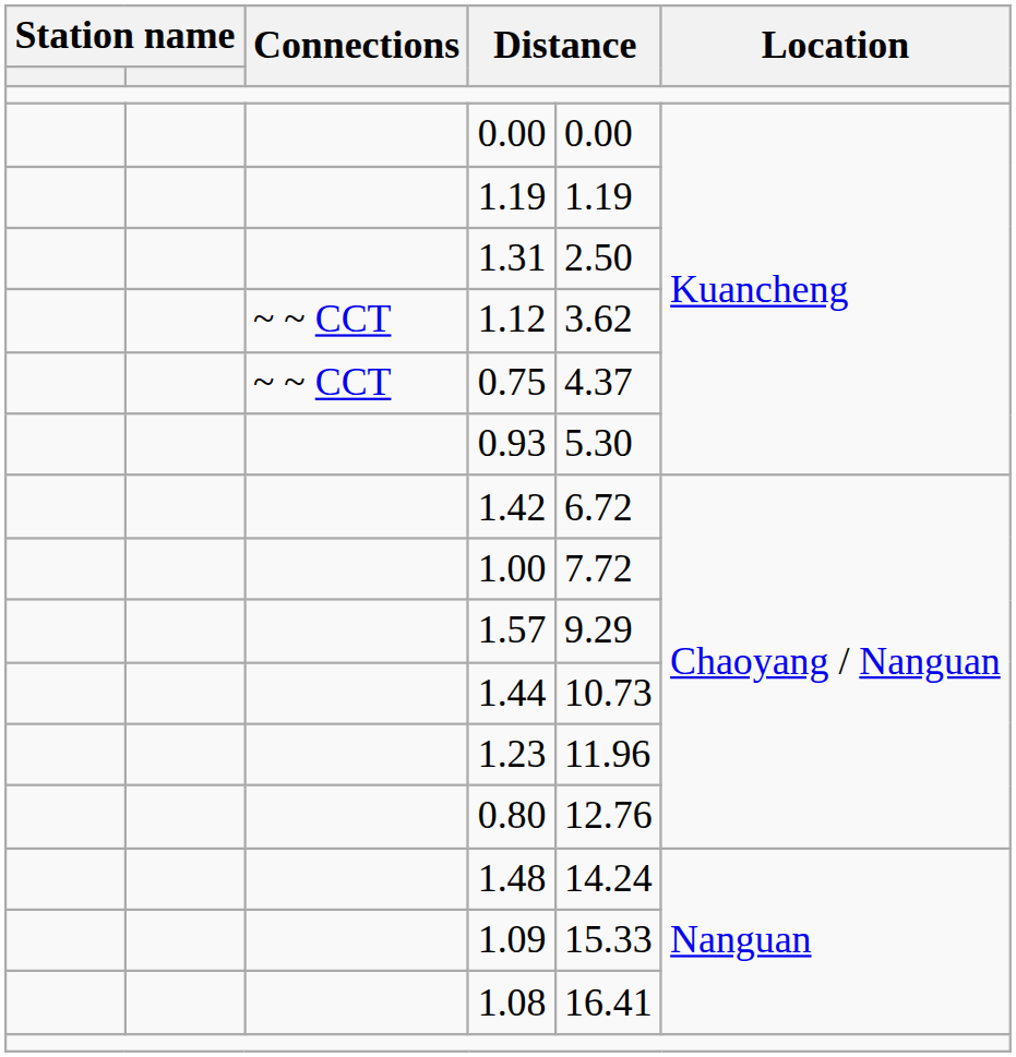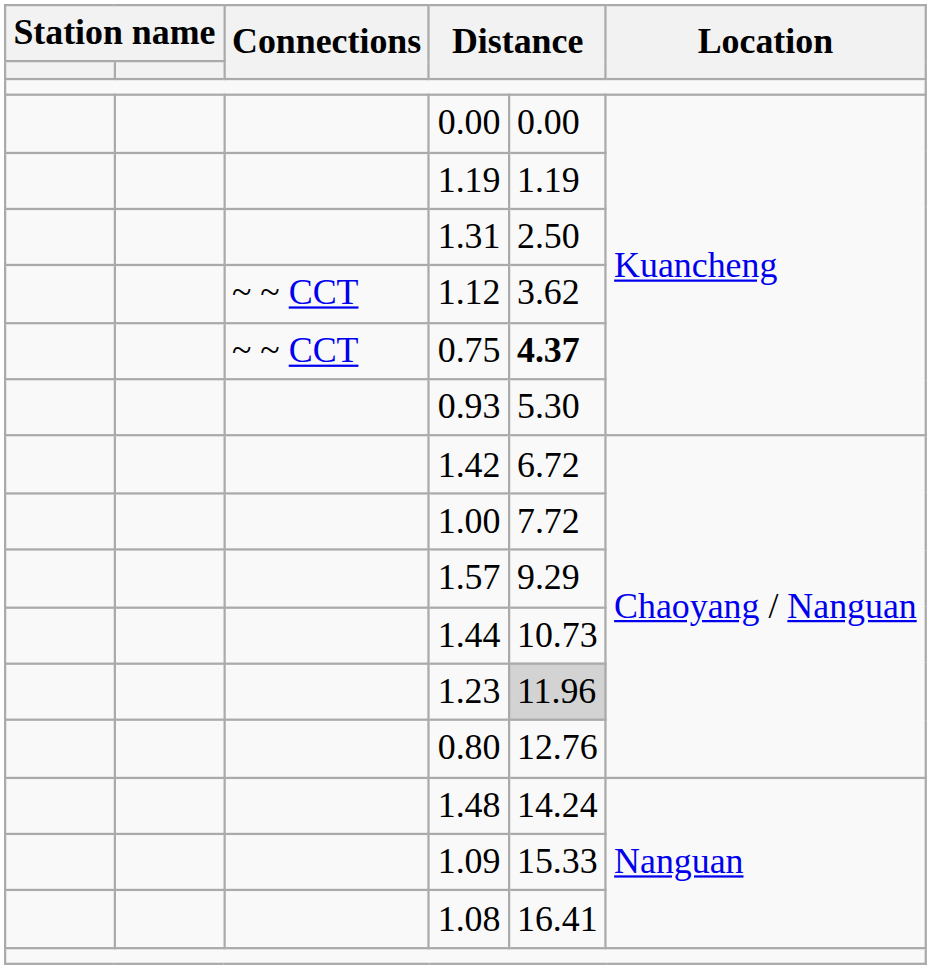0.75 | column 5: normal -> bold
1.23 | column 5: no background -> lightgrey background
